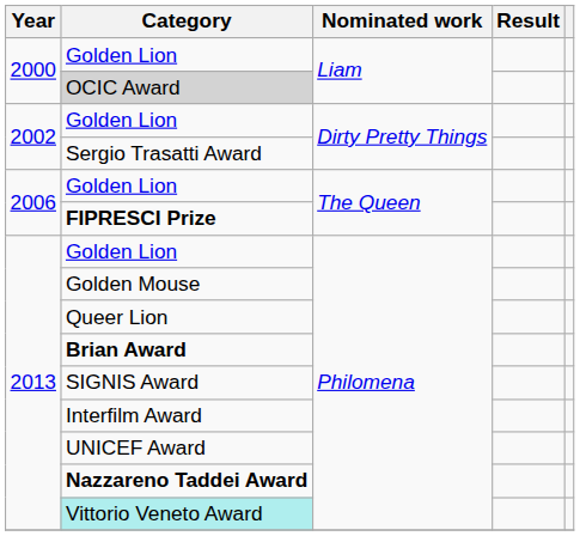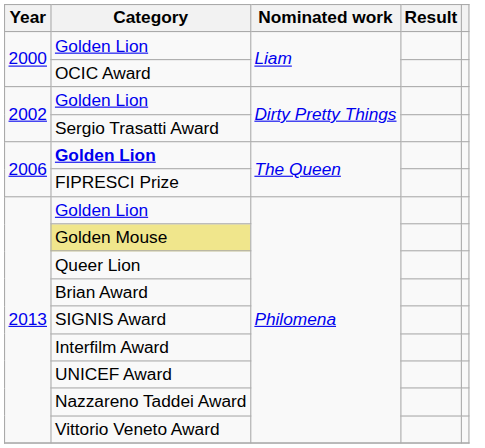OCIC Award | Category: lightgrey background -> no background
2006 / Golden Lion | Category: normal -> bold
FIPRESCI Prize | Category: bold -> normal
Golden Mouse | Category: no background -> khaki background
Brian Award | Category: bold -> normal
Nazzareno Taddei Award | Category: bold -> normal
Vittorio Veneto Award | Category: paleturquoise background -> no background
